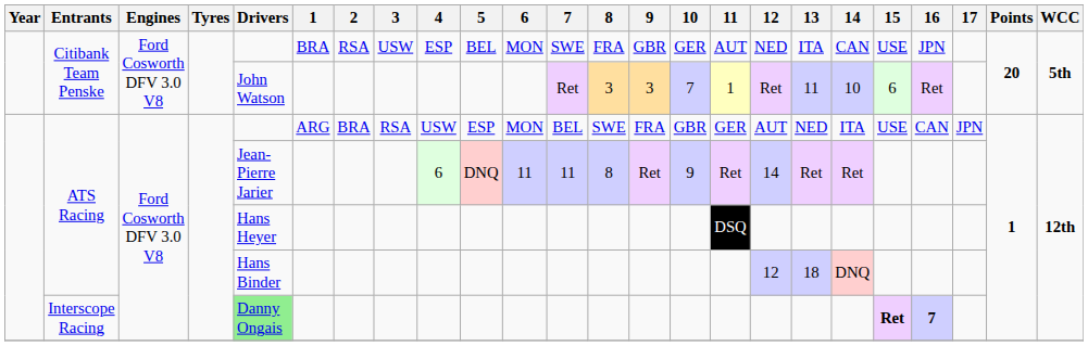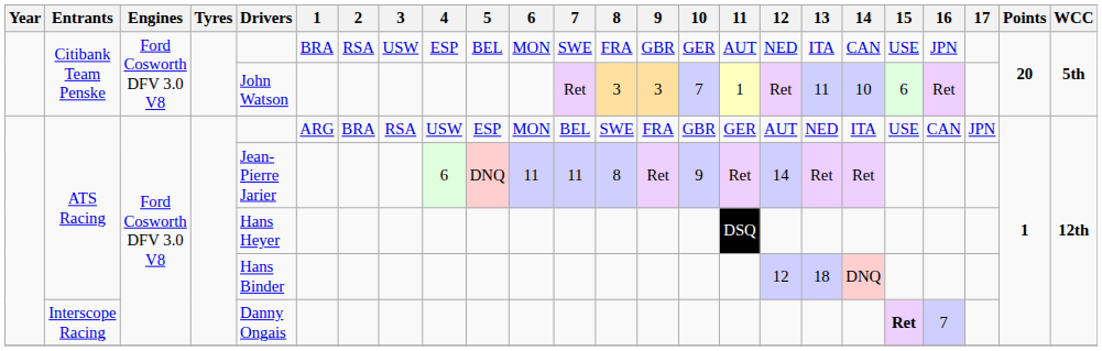Interscope Racing | Drivers: lightgreen background -> no background
Interscope Racing | 16: bold -> normal
